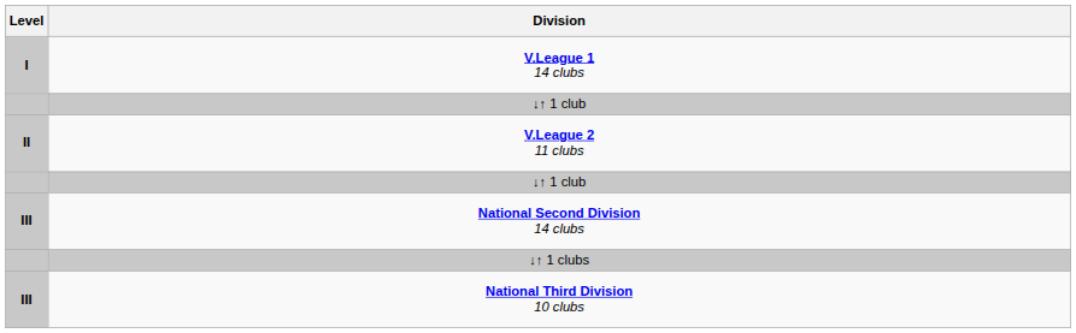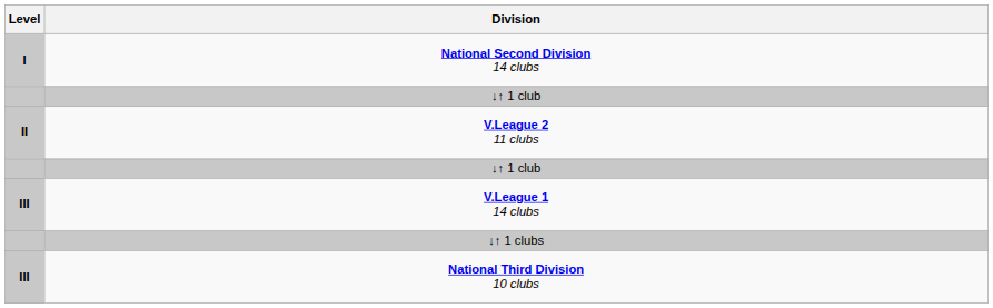row 2 | Division: V.League 1 14 clubs -> National Second Division 14 clubs
row 6 | Division: National Second Division 14 clubs -> V.League 1 14 clubs
